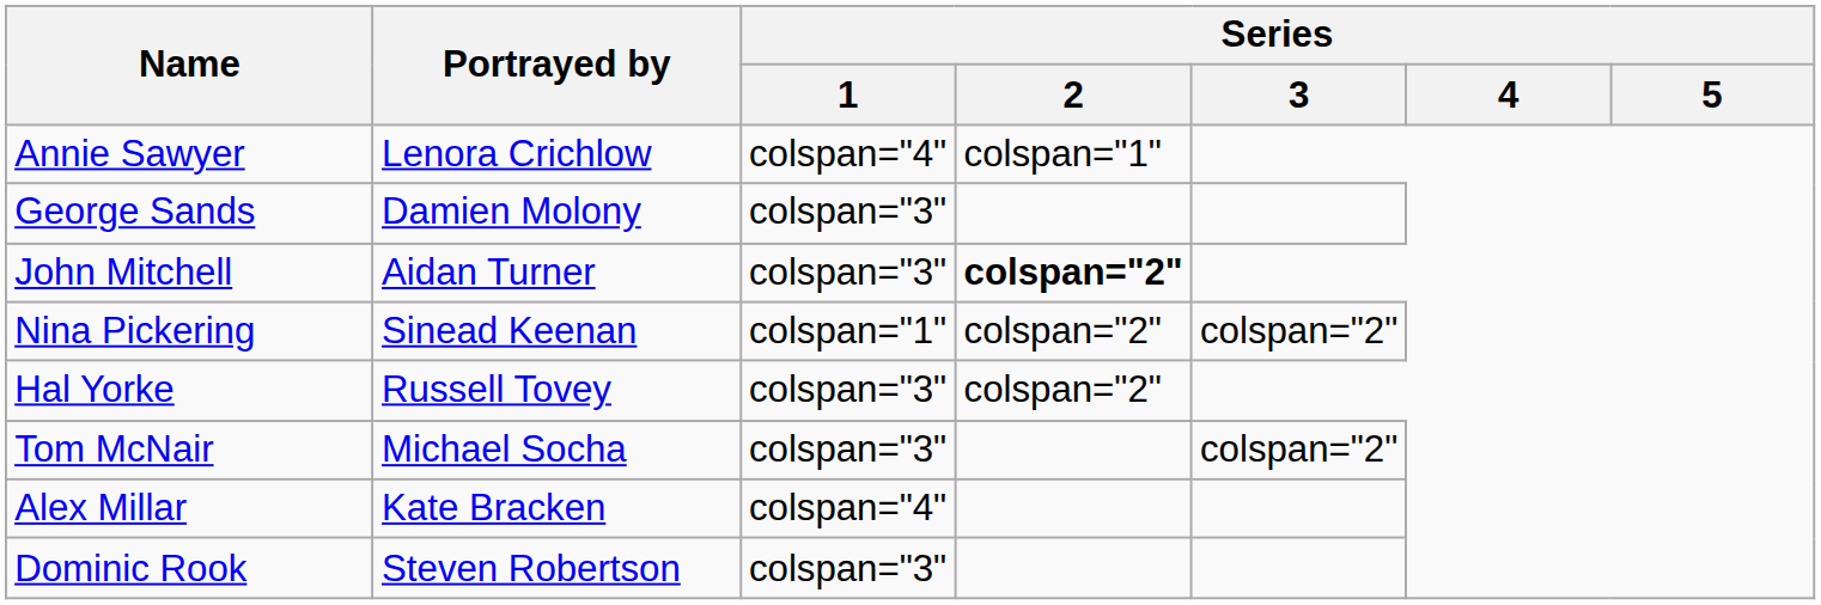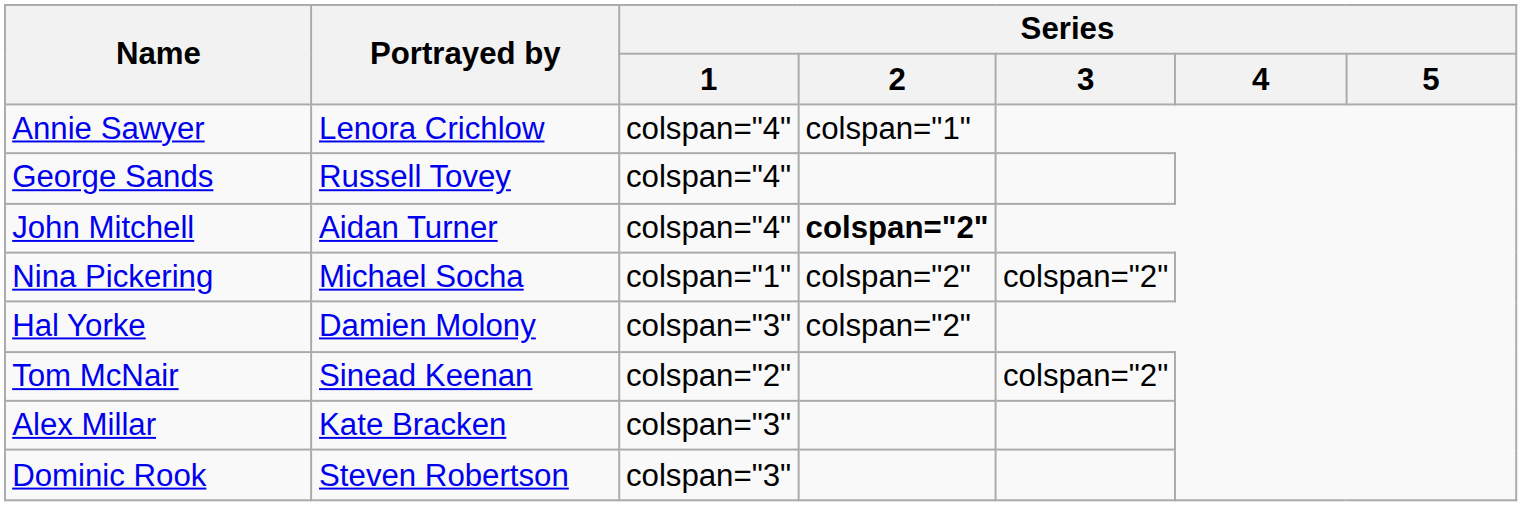George Sands | Portrayed by: Damien Molony -> Russell Tovey
George Sands | Series / 1: colspan="3" -> colspan="4"
John Mitchell | Series / 1: colspan="3" -> colspan="4"
Nina Pickering | Portrayed by: Sinead Keenan -> Michael Socha
Hal Yorke | Portrayed by: Russell Tovey -> Damien Molony
Tom McNair | Portrayed by: Michael Socha -> Sinead Keenan
Tom McNair | Series / 1: colspan="3" -> colspan="2"
Alex Millar | Series / 1: colspan="4" -> colspan="3"
